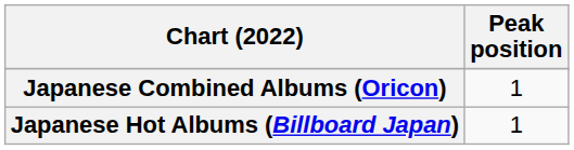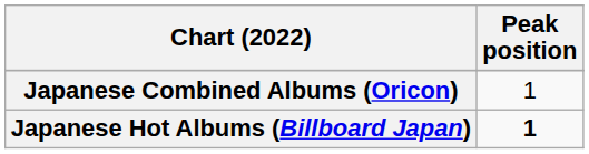Japanese Hot Albums (Billboard Japan) | Peak position: normal -> bold
